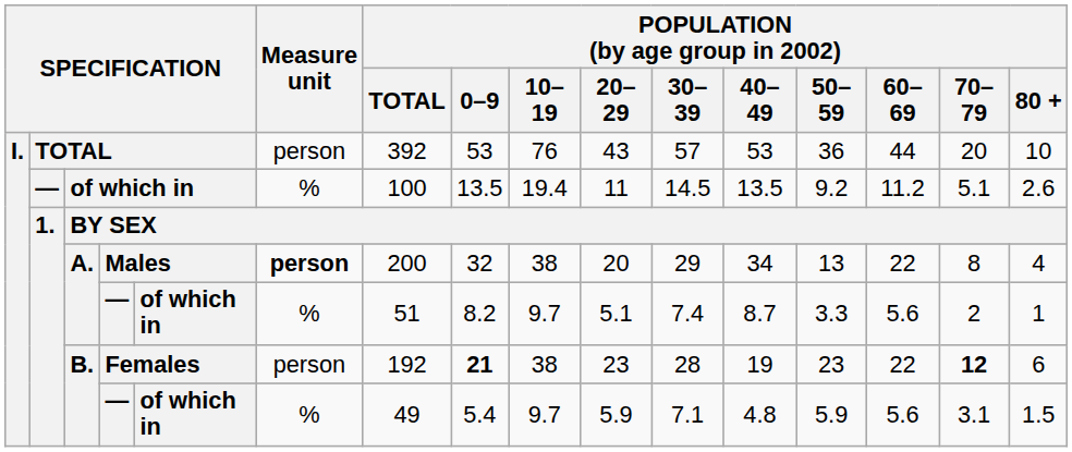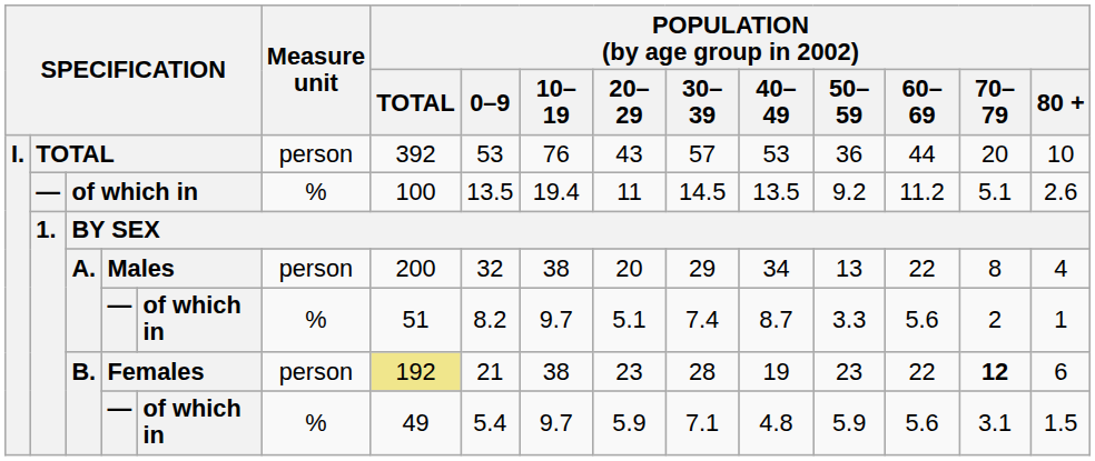Males | Measure unit: bold -> normal
Females | POPULATION (by age group in 2002) / TOTAL: no background -> khaki background
Females | POPULATION (by age group in 2002) / 0–9: bold -> normal
